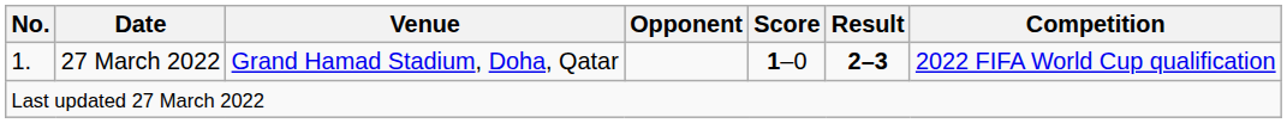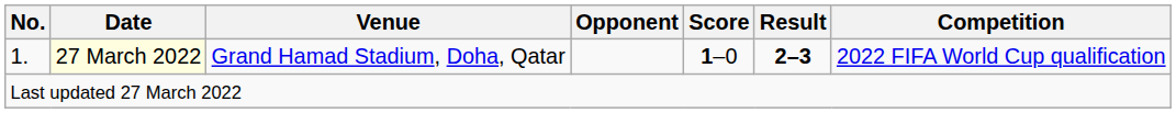1. | Date: no background -> lightyellow background
